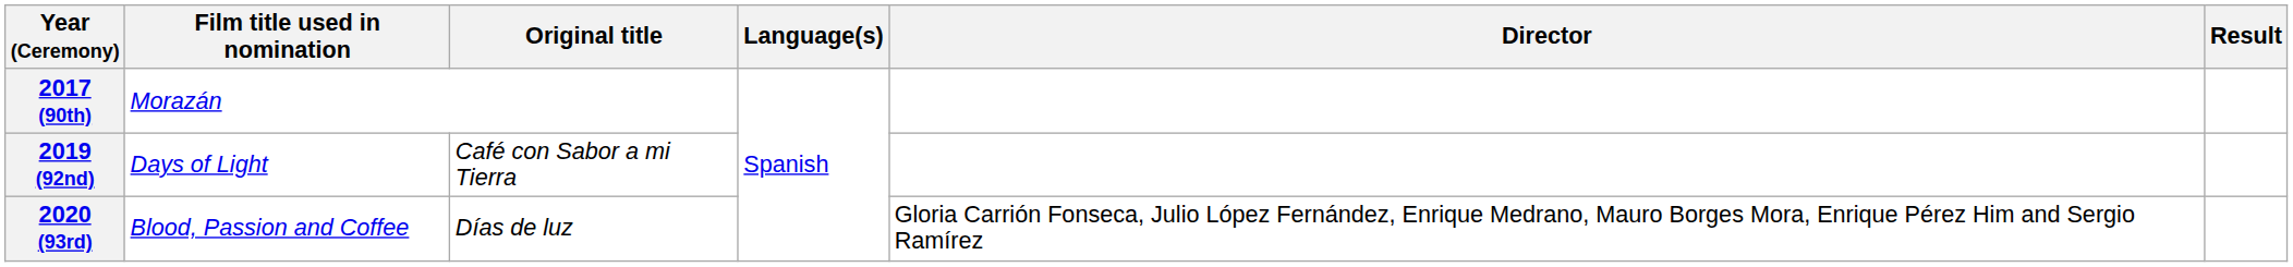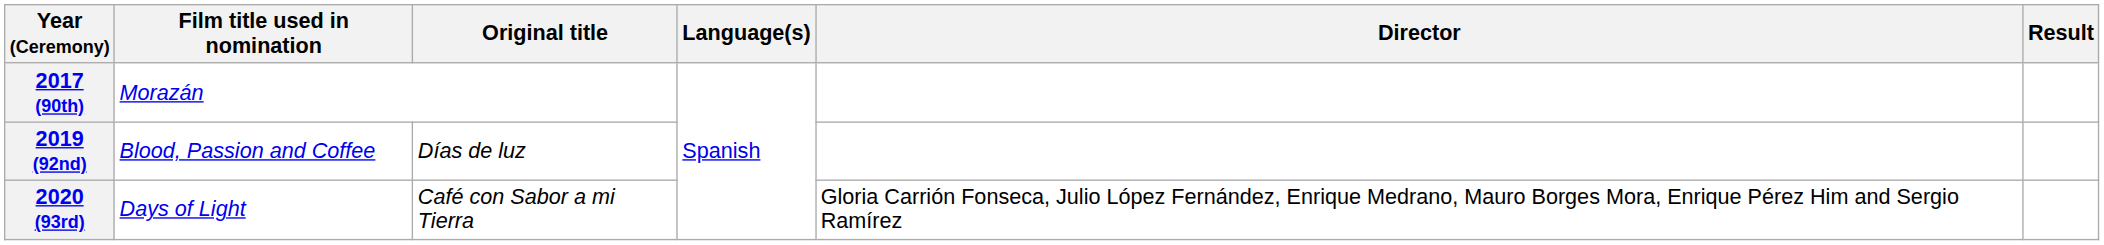2019 (92nd) | Film title used in nomination: Days of Light -> Blood, Passion and Coffee
2019 (92nd) | Original title: Café con Sabor a mi Tierra -> Días de luz
2020 (93rd) | Film title used in nomination: Blood, Passion and Coffee -> Days of Light
2020 (93rd) | Original title: Días de luz -> Café con Sabor a mi Tierra
